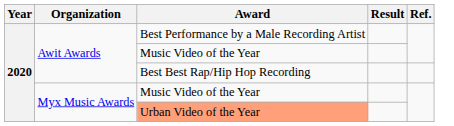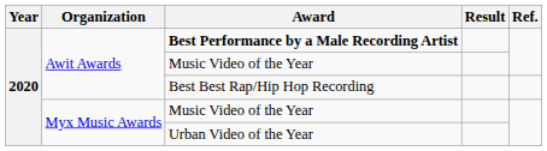Best Performance by a Male Recording Artist | Award: normal -> bold
Urban Video of the Year | Award: lightsalmon background -> no background
